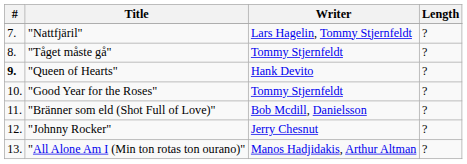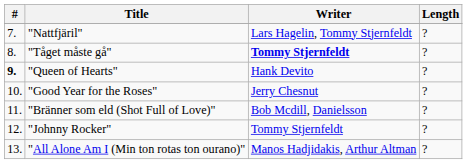"Tåget måste gå" | Writer: normal -> bold
"Good Year for the Roses" | Writer: Tommy Stjernfeldt -> Jerry Chesnut
"Johnny Rocker" | Writer: Jerry Chesnut -> Tommy Stjernfeldt
